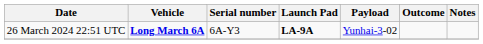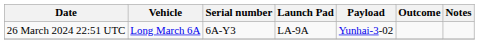26 March 2024 22:51 UTC | Vehicle: bold -> normal
26 March 2024 22:51 UTC | Launch Pad: bold -> normal
